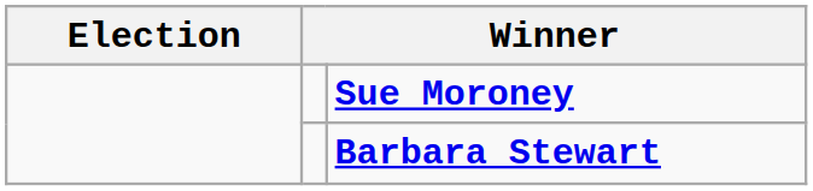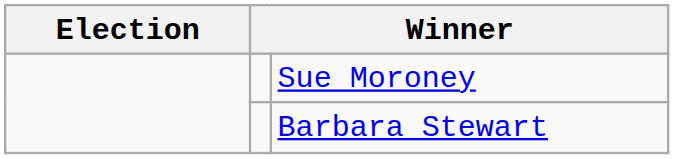Sue Moroney | column 3: bold -> normal
Barbara Stewart | column 3: bold -> normal
